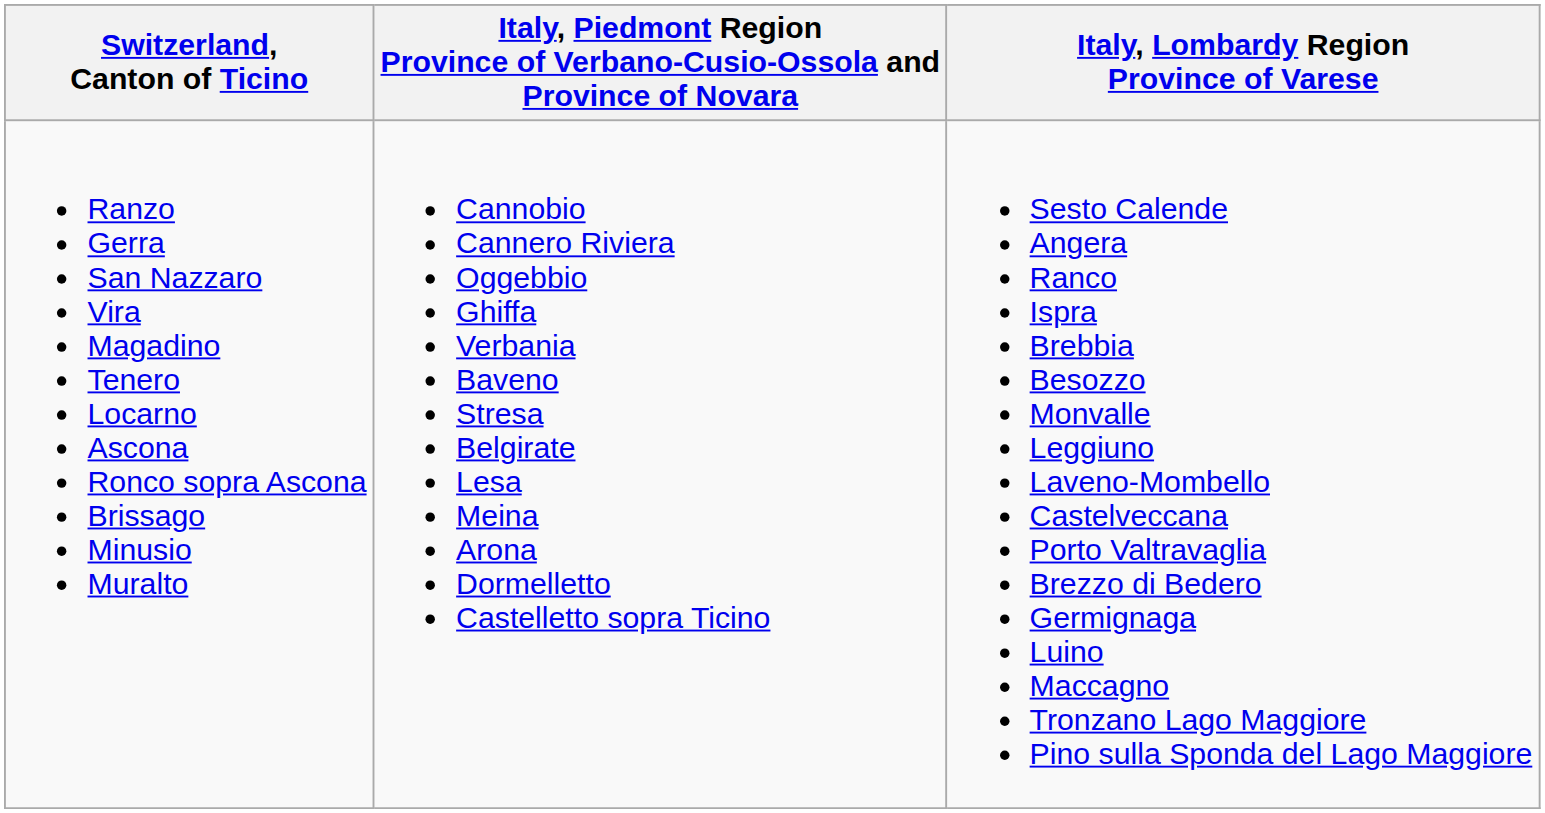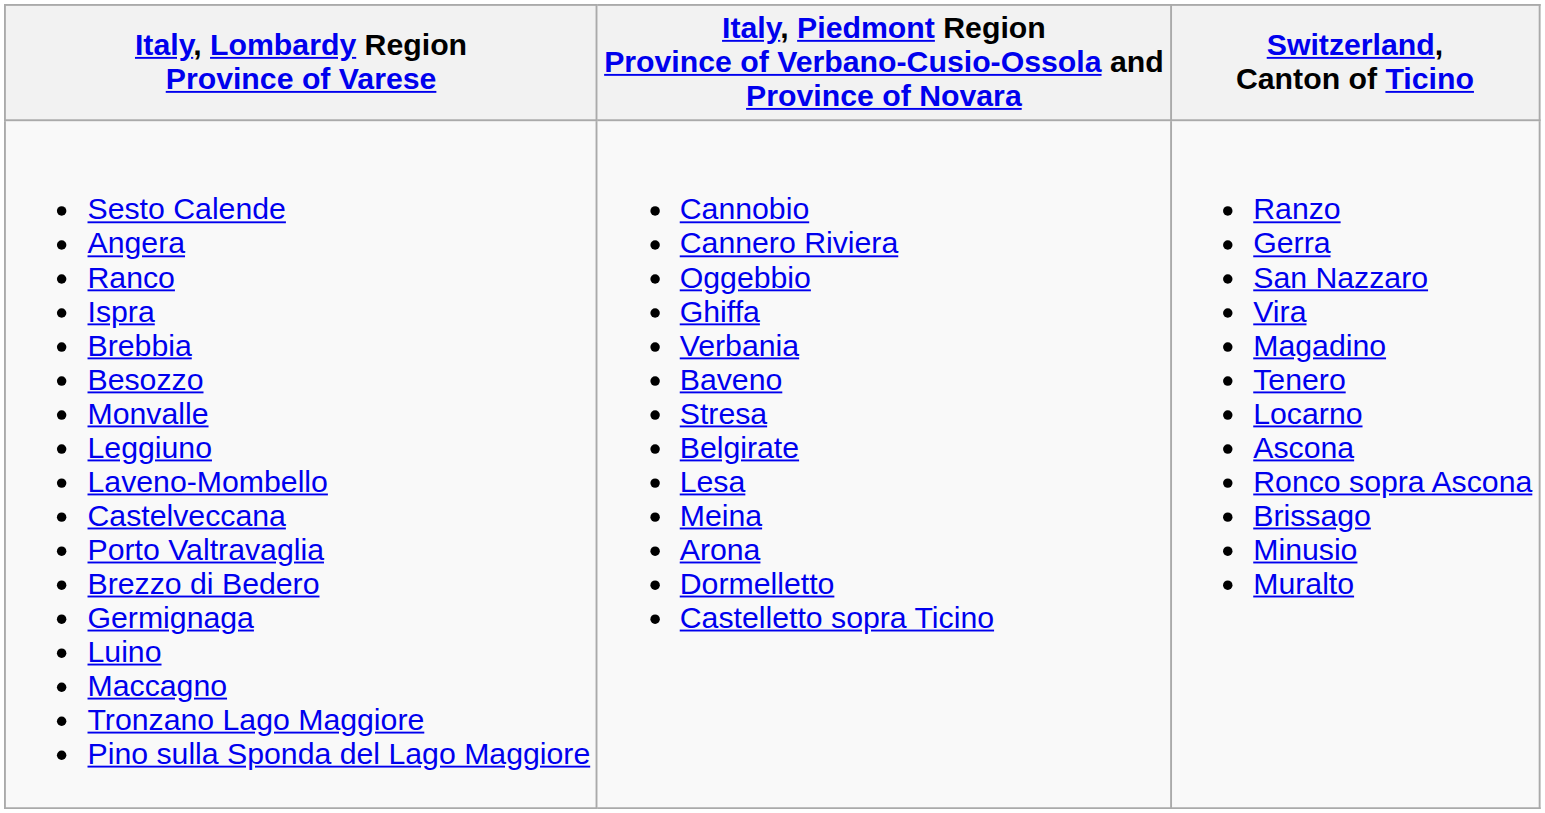columns swapped: Switzerland, Canton of Ticino <-> Italy, Lombardy Region Province of Varese
